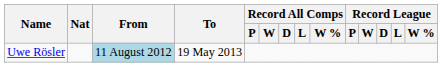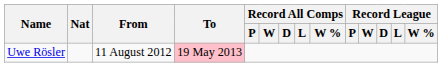Uwe Rösler | From: lightblue background -> no background
Uwe Rösler | To: no background -> pink background
